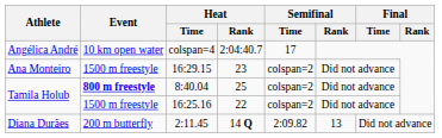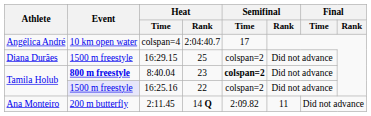16:29.15 | Athlete: Ana Monteiro -> Diana Durães
16:29.15 | Heat / Rank: 23 -> 25
8:40.04 | Heat / Rank: 25 -> 23
8:40.04 | Semifinal / Time: normal -> bold
16:25.16 | Event: no background -> lavender background
2:11.45 | Athlete: Diana Durães -> Ana Monteiro
2:11.45 | Semifinal / Rank: 13 -> 11
